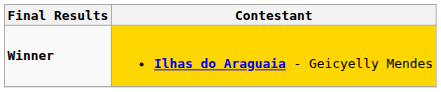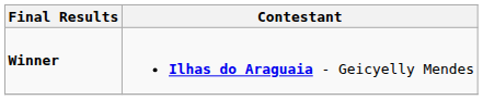Winner | Contestant: gold background -> no background
